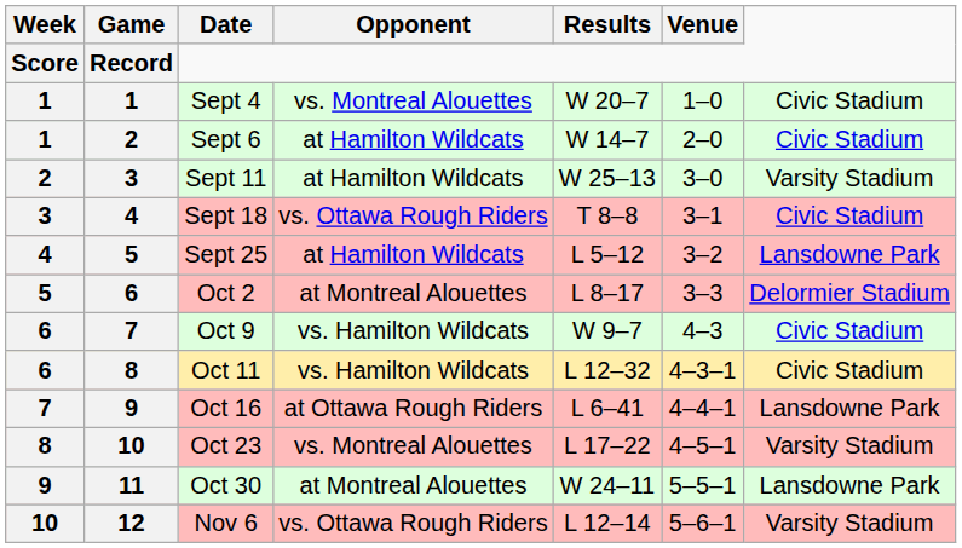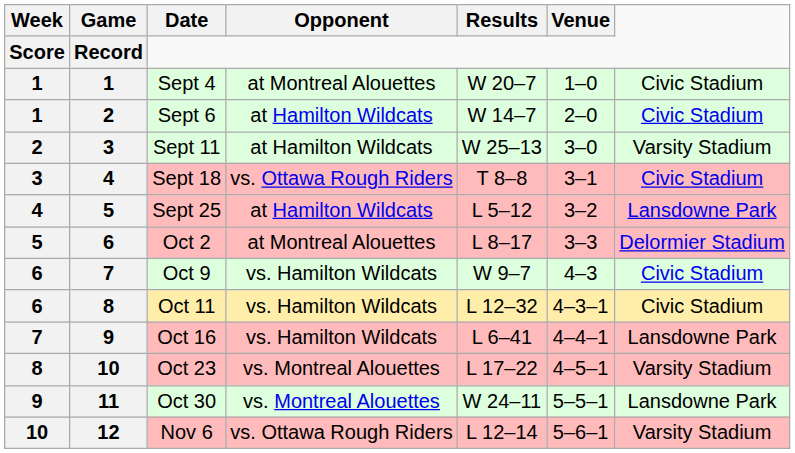Sept 4 | Opponent: vs. Montreal Alouettes -> at Montreal Alouettes
Oct 16 | Opponent: at Ottawa Rough Riders -> vs. Hamilton Wildcats
Oct 30 | Opponent: at Montreal Alouettes -> vs. Montreal Alouettes
